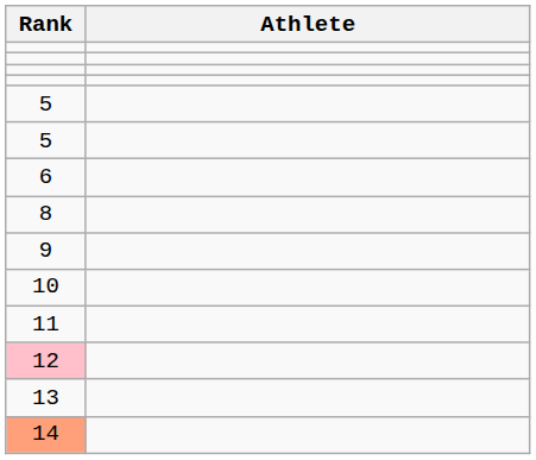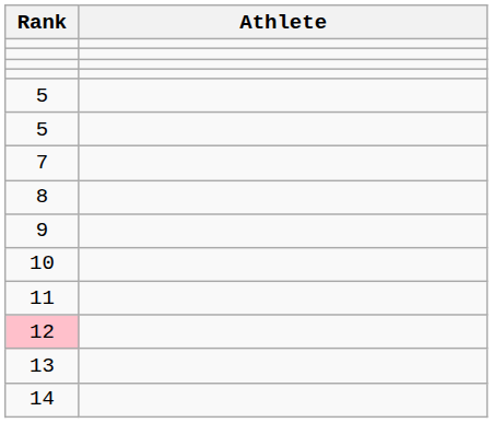row 8 | Rank: 6 -> 7
row 15 | Rank: lightsalmon background -> no background
